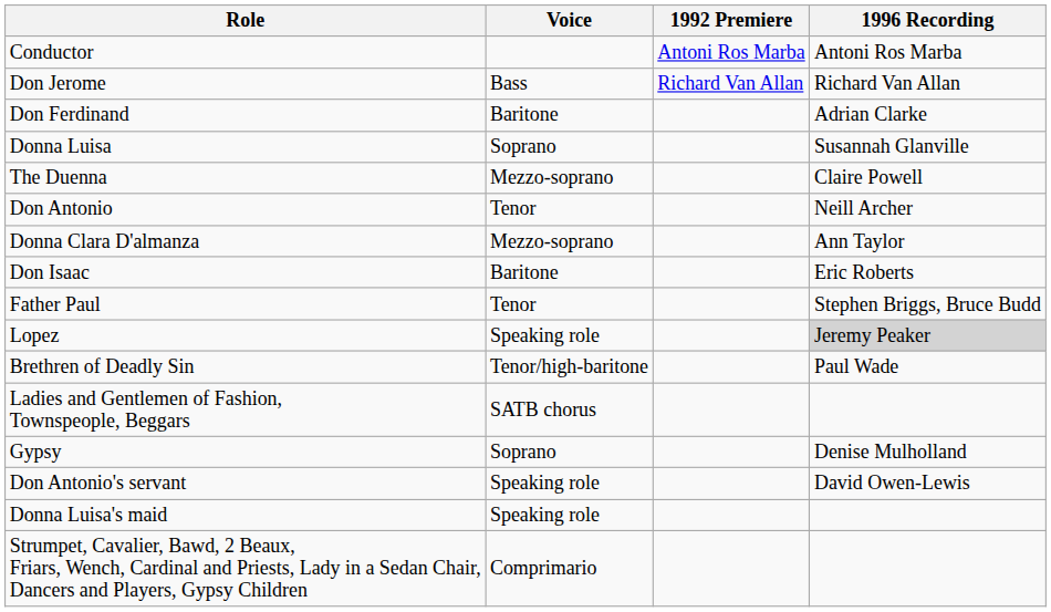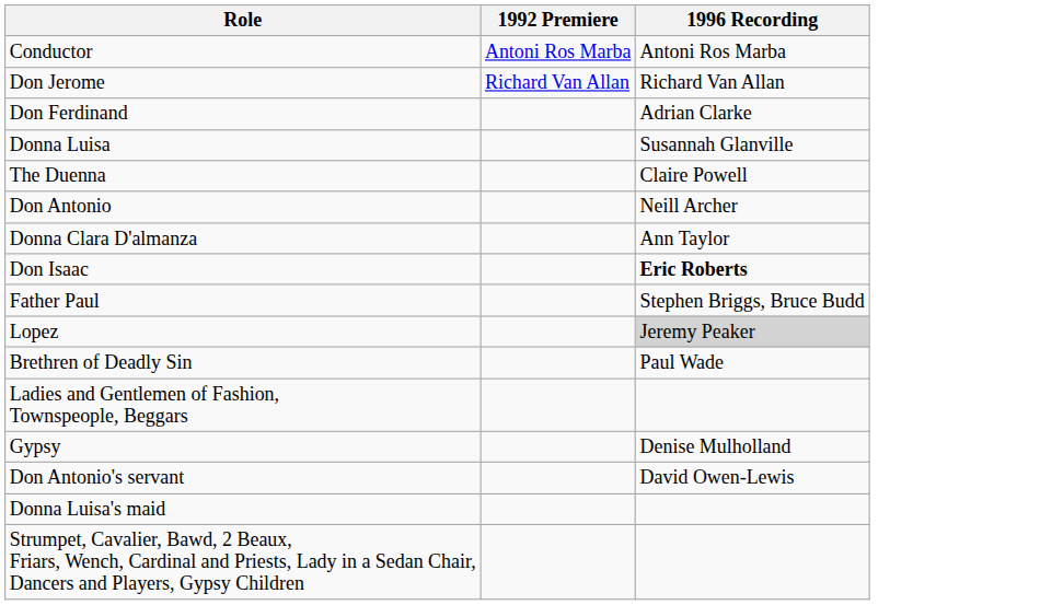- column: Voice | Bass | Baritone | Soprano | Mezzo-soprano | Tenor | Mezzo-soprano | Baritone | Tenor | Speaking role | Tenor/high-baritone | SATB chorus | Soprano | Speaking role | Speaking role | Comprimario
Don Isaac | 1996 Recording: normal -> bold
